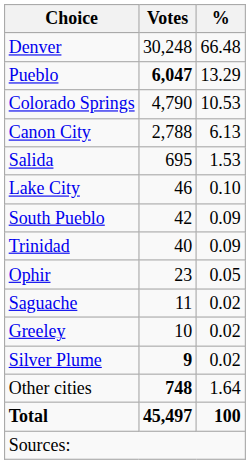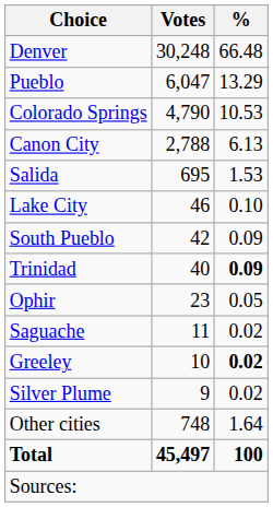Pueblo | Votes: bold -> normal
Trinidad | %: normal -> bold
Greeley | %: normal -> bold
Silver Plume | Votes: bold -> normal
Other cities | Votes: bold -> normal
